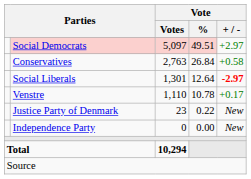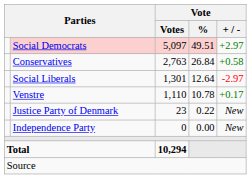Social Liberals | Vote / + / -: bold -> normal
